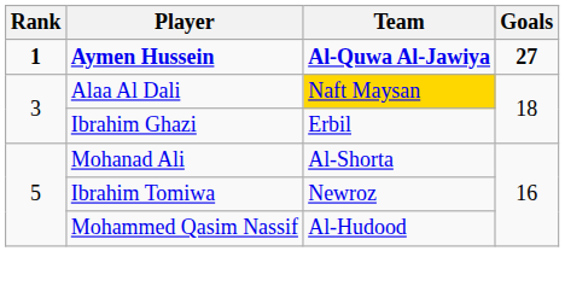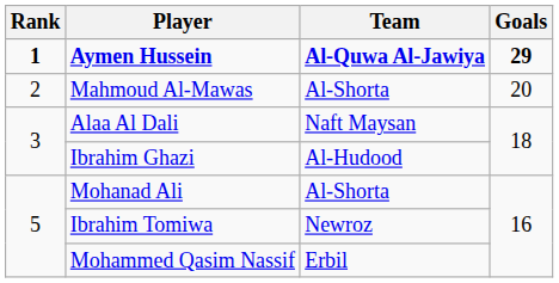Aymen Hussein | Goals: 27 -> 29
+ row: 2 | Mahmoud Al-Mawas | Al-Shorta | 20
Alaa Al Dali | Team: gold background -> no background
Ibrahim Ghazi | Team: Erbil -> Al-Hudood
Mohammed Qasim Nassif | Team: Al-Hudood -> Erbil
